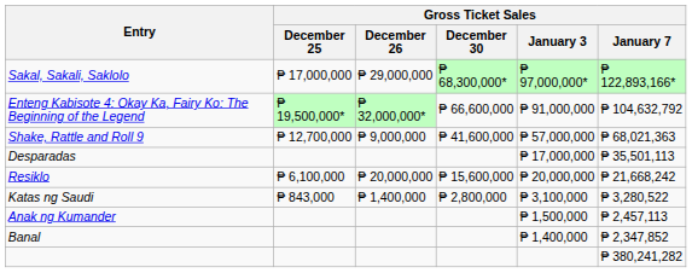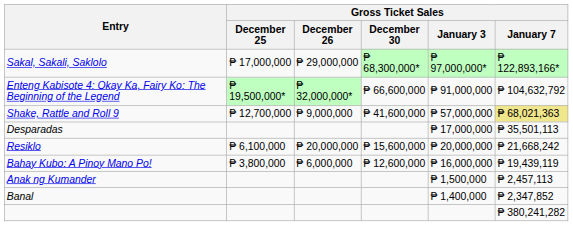Shake, Rattle and Roll 9 | Gross Ticket Sales / January 7: no background -> khaki background
+ row: Bahay Kubo: A Pinoy Mano Po! | ₱ 3,800,000 | ₱ 6,000,000 | ₱ 12,600,000 | ₱ 16,000,000 | ₱ 19,439,119
- row: Katas ng Saudi | ₱ 843,000 | ₱ 1,400,000 | ₱ 2,800,000 | ₱ 3,100,000 | ₱ 3,280,522
